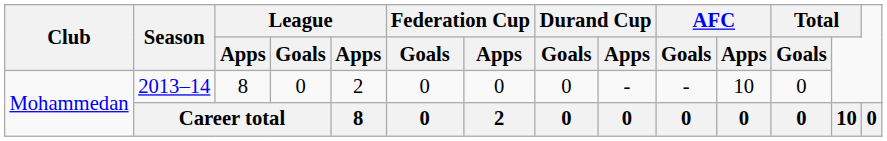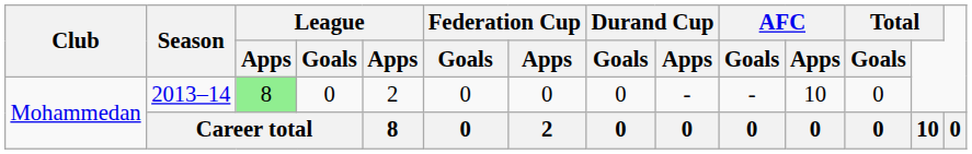Mohammedan / 2013–14 | column 3: no background -> lightgreen background
